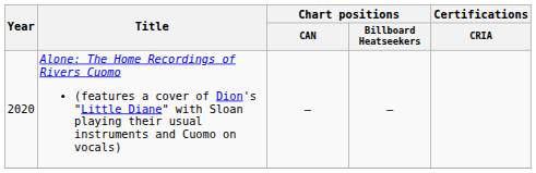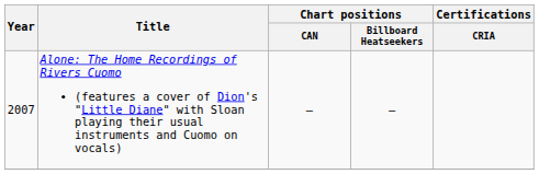row 3 | Year: 2020 -> 2007
